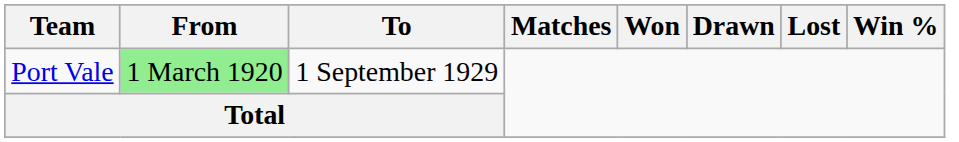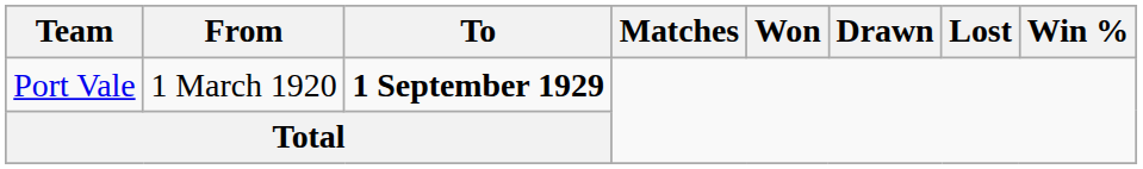Port Vale | From: lightgreen background -> no background
Port Vale | To: normal -> bold
